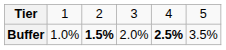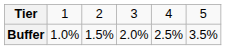Buffer | column 3: bold -> normal
Buffer | column 5: bold -> normal
